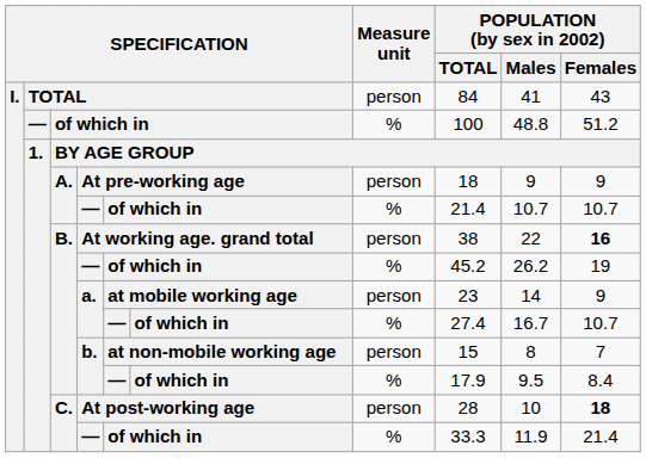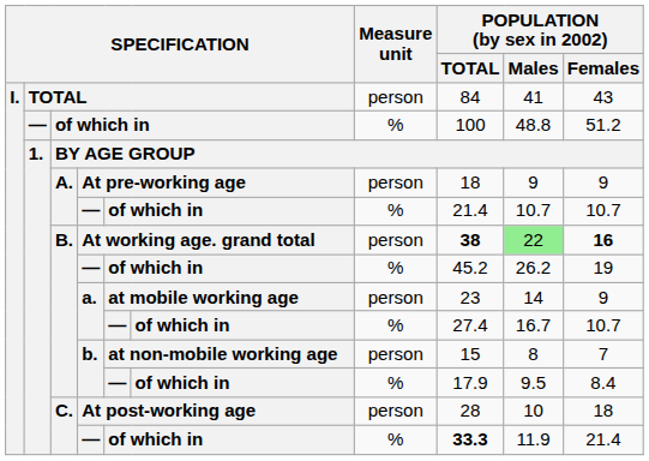At working age. grand total | POPULATION (by sex in 2002) / TOTAL: normal -> bold
At working age. grand total | POPULATION (by sex in 2002) / Males: no background -> lightgreen background
At post-working age | POPULATION (by sex in 2002) / Females: bold -> normal
C. / — | POPULATION (by sex in 2002) / TOTAL: normal -> bold
